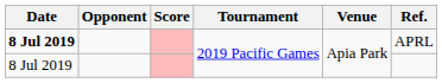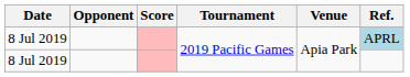row 2 | Date: bold -> normal
row 2 | Ref.: no background -> lightblue background
